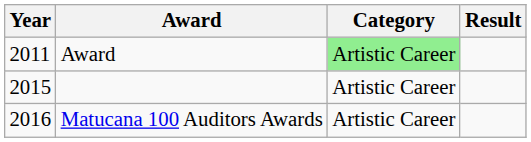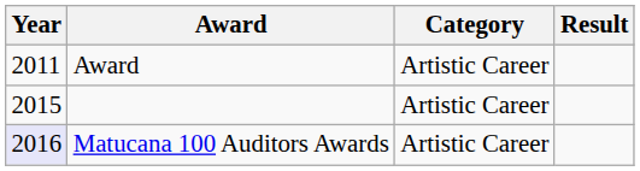row 2 | Category: lightgreen background -> no background
row 4 | Year: no background -> lavender background
